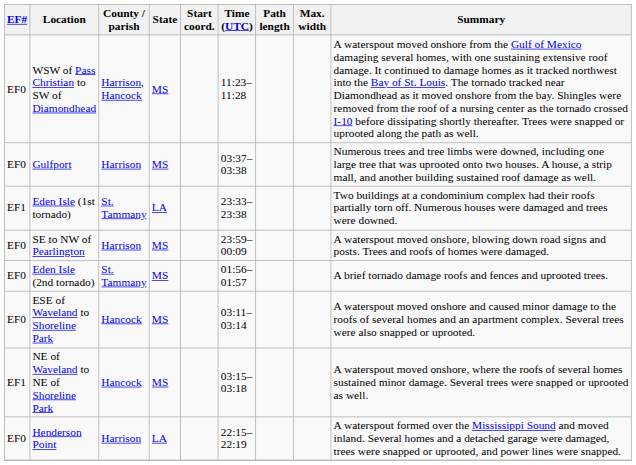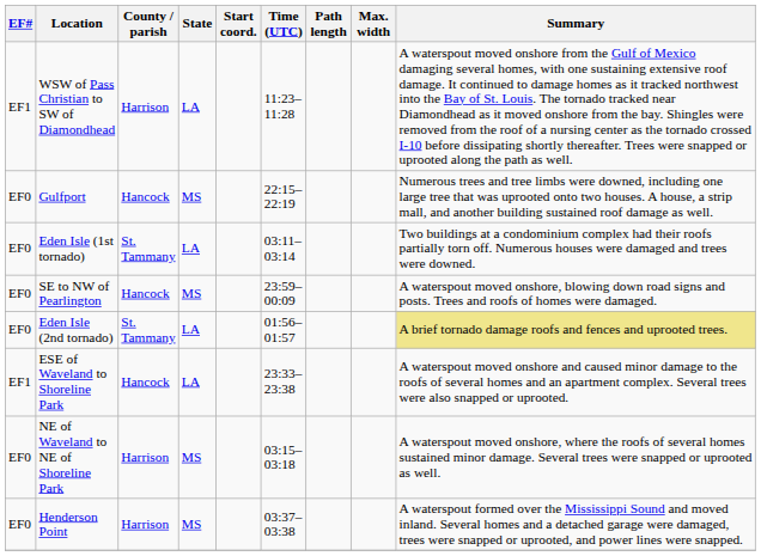WSW of Pass Christian to SW of Diamondhead | EF#: EF0 -> EF1
WSW of Pass Christian to SW of Diamondhead | County / parish: Harrison, Hancock -> Harrison
WSW of Pass Christian to SW of Diamondhead | State: MS -> LA
Gulfport | County / parish: Harrison -> Hancock
Gulfport | Time (UTC): 03:37–03:38 -> 22:15–22:19
Eden Isle (1st tornado) | EF#: EF1 -> EF0
Eden Isle (1st tornado) | Time (UTC): 23:33–23:38 -> 03:11–03:14
SE to NW of Pearlington | County / parish: Harrison -> Hancock
Eden Isle (2nd tornado) | State: MS -> LA
Eden Isle (2nd tornado) | Summary: no background -> khaki background
ESE of Waveland to Shoreline Park | EF#: EF0 -> EF1
ESE of Waveland to Shoreline Park | State: MS -> LA
ESE of Waveland to Shoreline Park | Time (UTC): 03:11–03:14 -> 23:33–23:38
NE of Waveland to NE of Shoreline Park | EF#: EF1 -> EF0
NE of Waveland to NE of Shoreline Park | County / parish: Hancock -> Harrison
Henderson Point | State: LA -> MS
Henderson Point | Time (UTC): 22:15–22:19 -> 03:37–03:38
